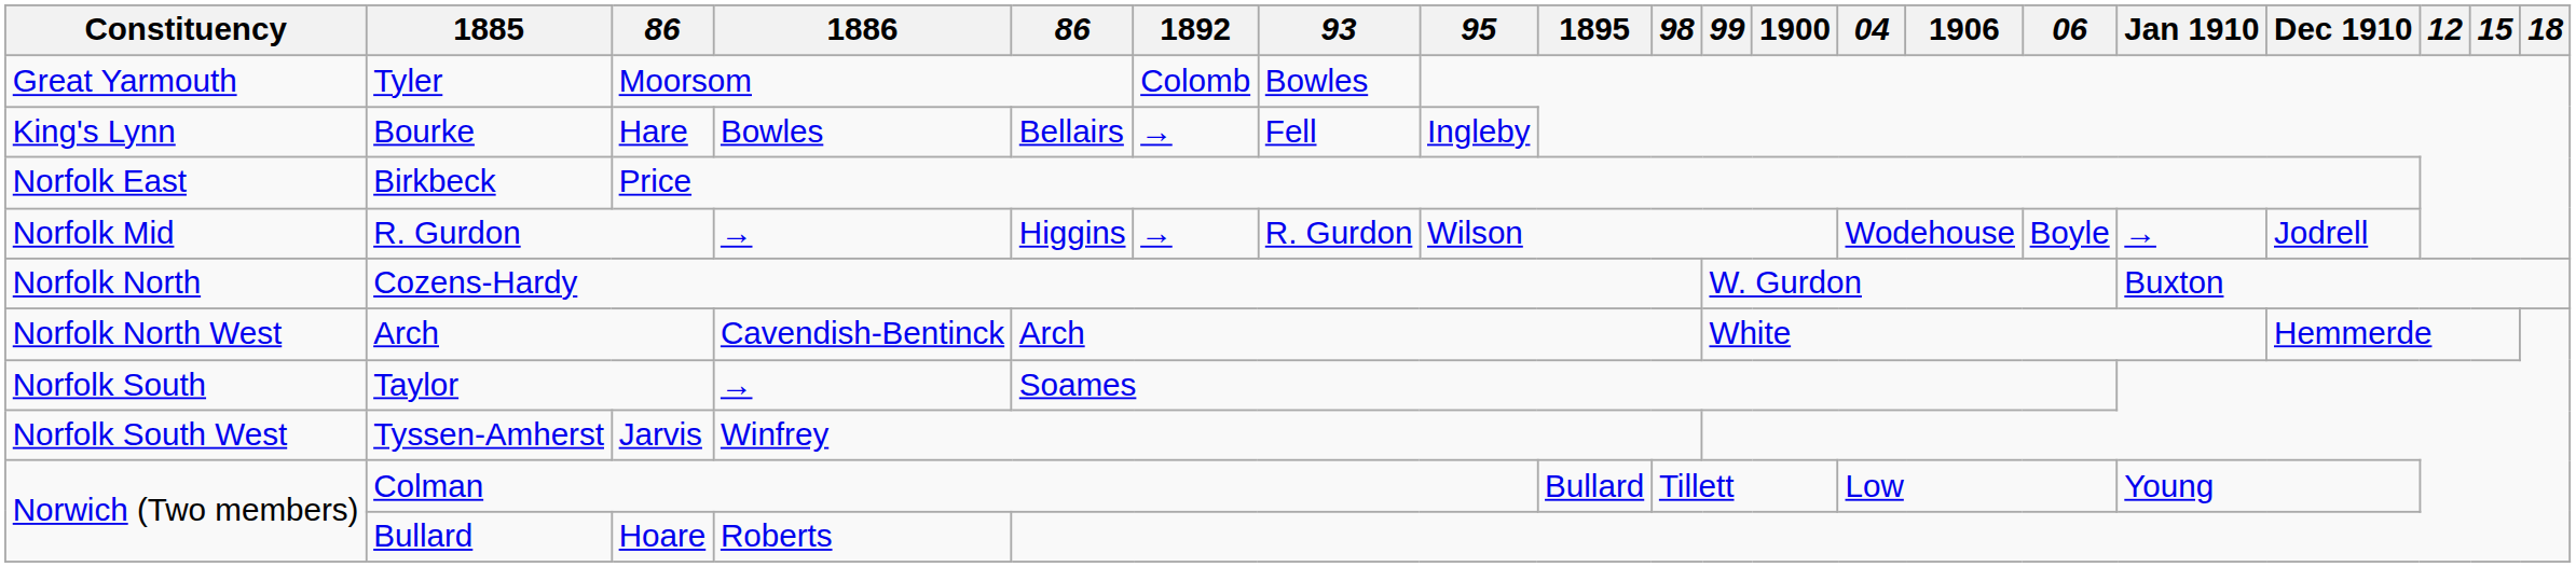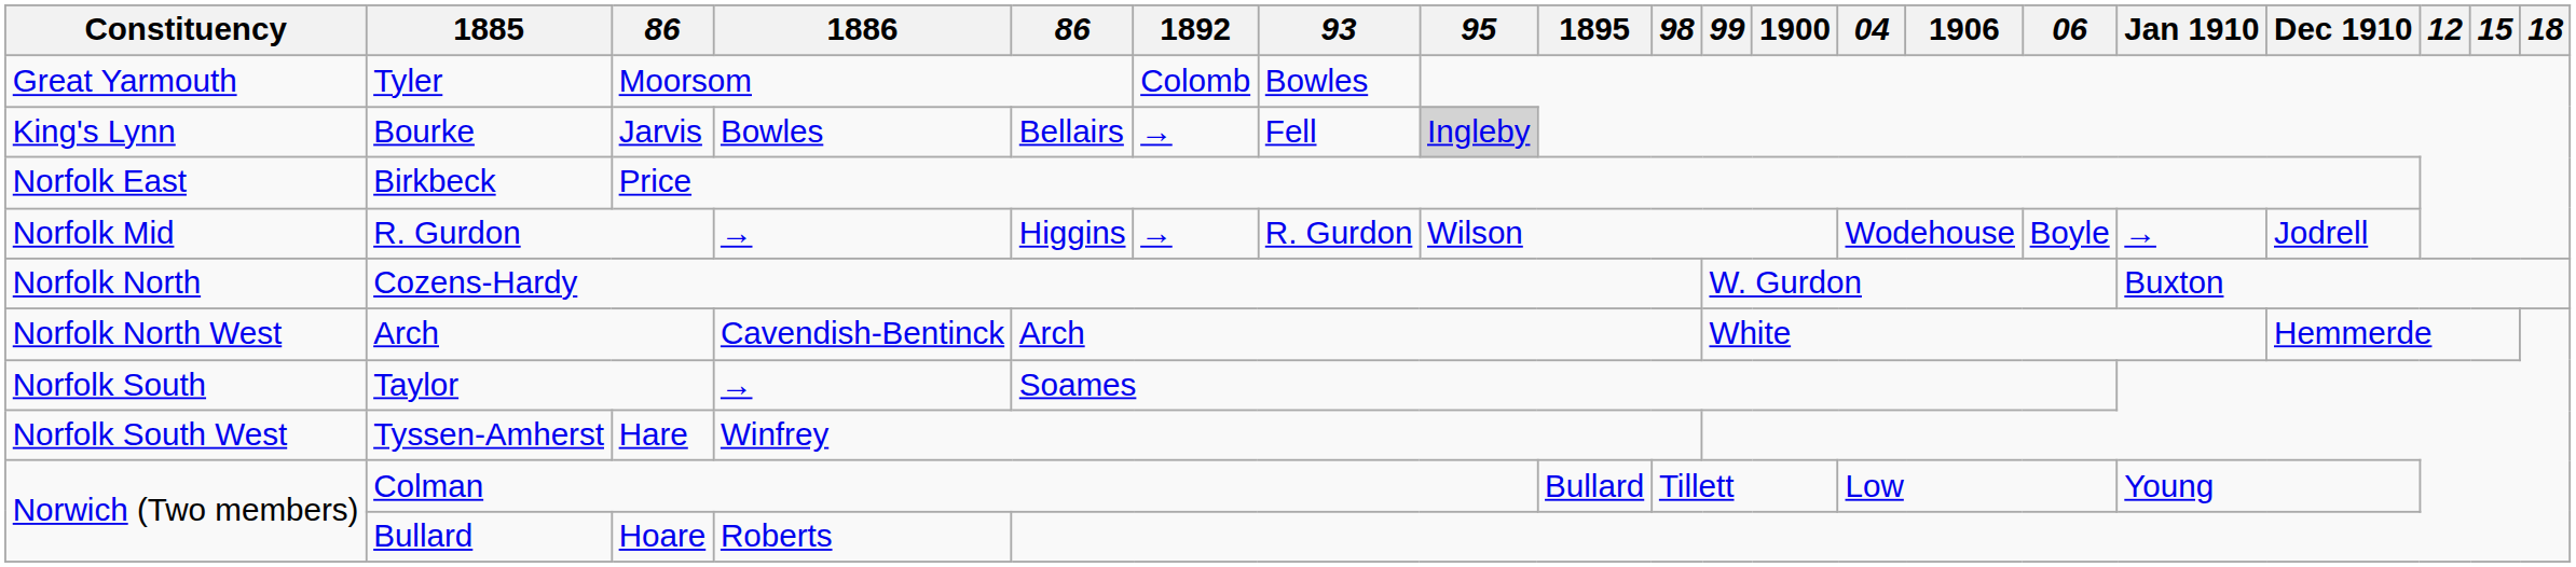Bourke | column 3: Hare -> Jarvis
Bourke | 95: no background -> lightgrey background
Tyssen-Amherst | column 3: Jarvis -> Hare
